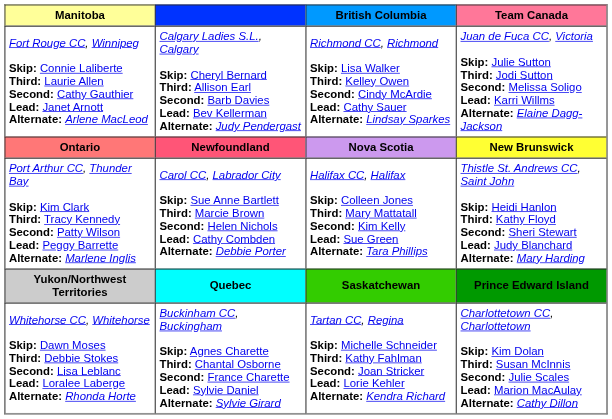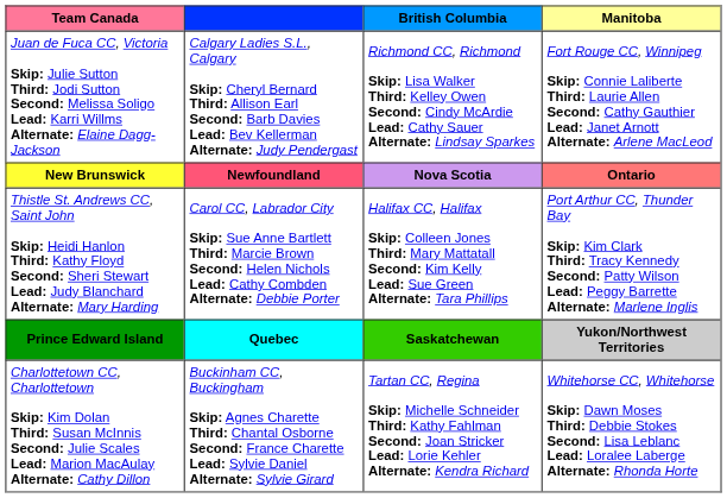columns swapped: Team Canada <-> Manitoba
